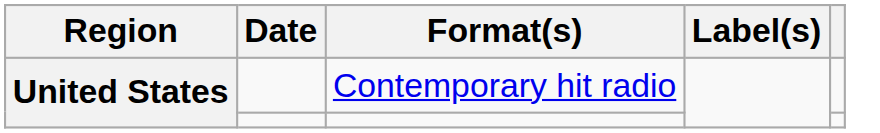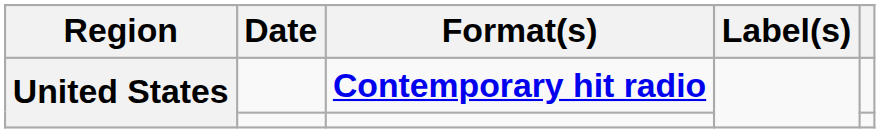Contemporary hit radio | Format(s): normal -> bold
